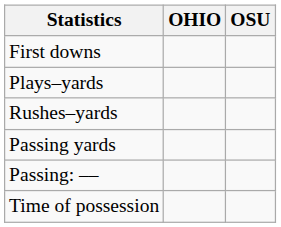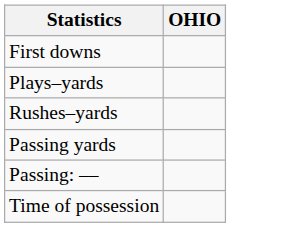- column: OSU
